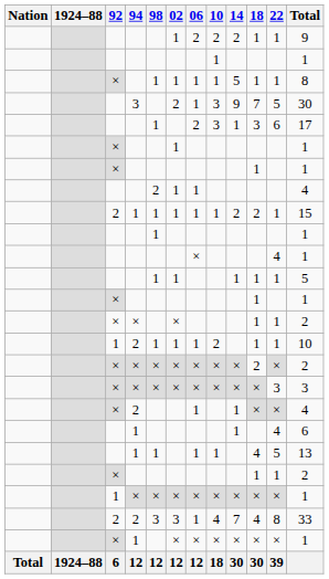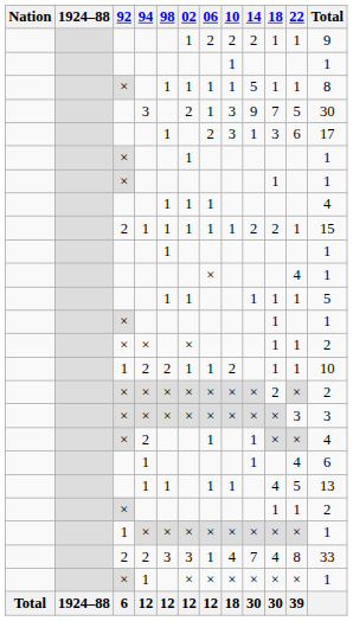row 9 | 98: 2 -> 1
row 16 | 98: 1 -> 2
